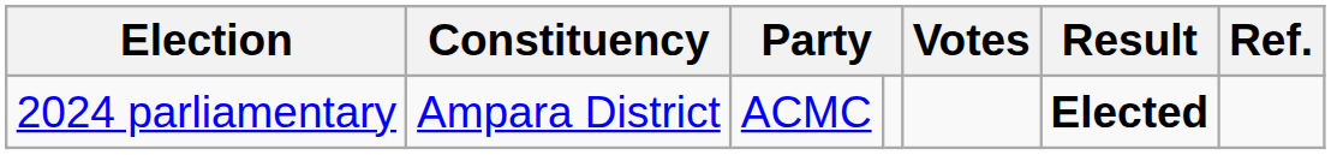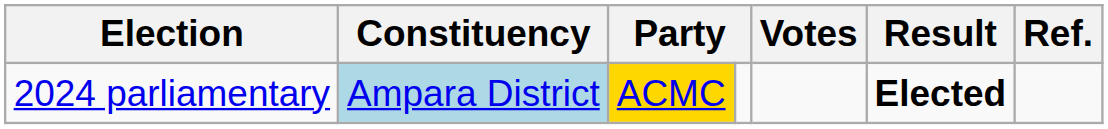2024 parliamentary | Constituency: no background -> lightblue background
2024 parliamentary | column 3: no background -> gold background
